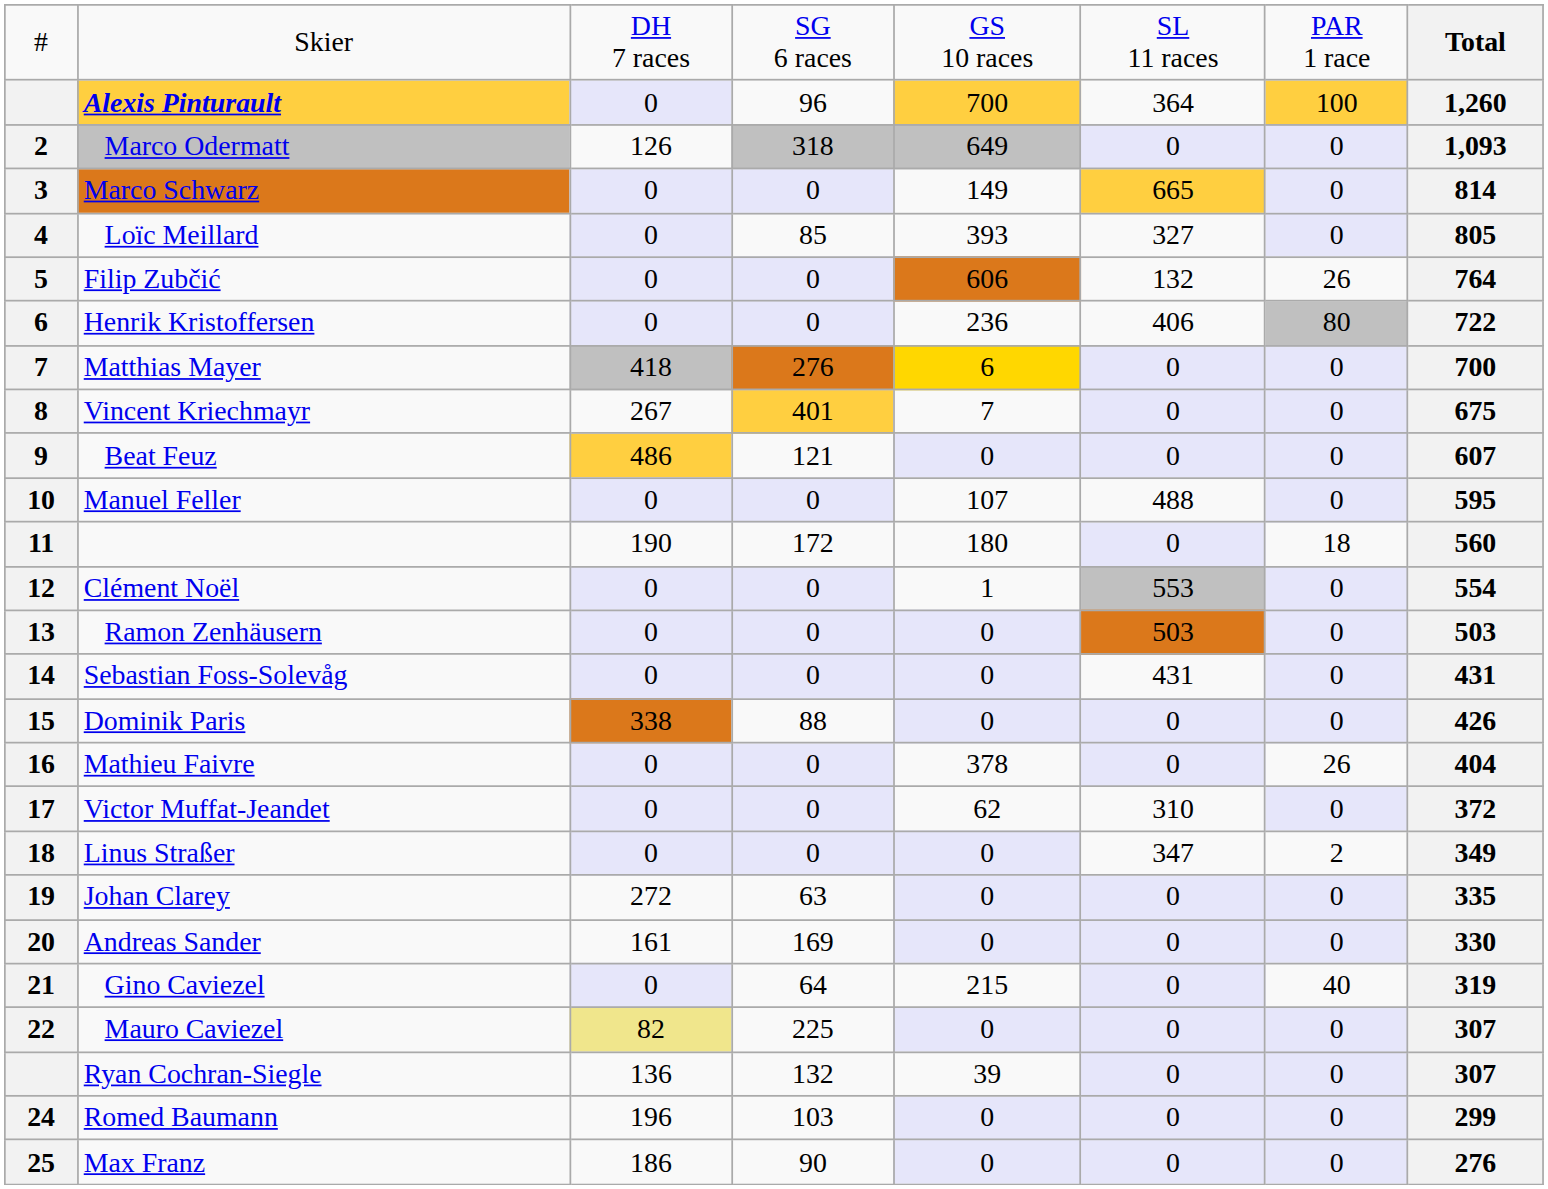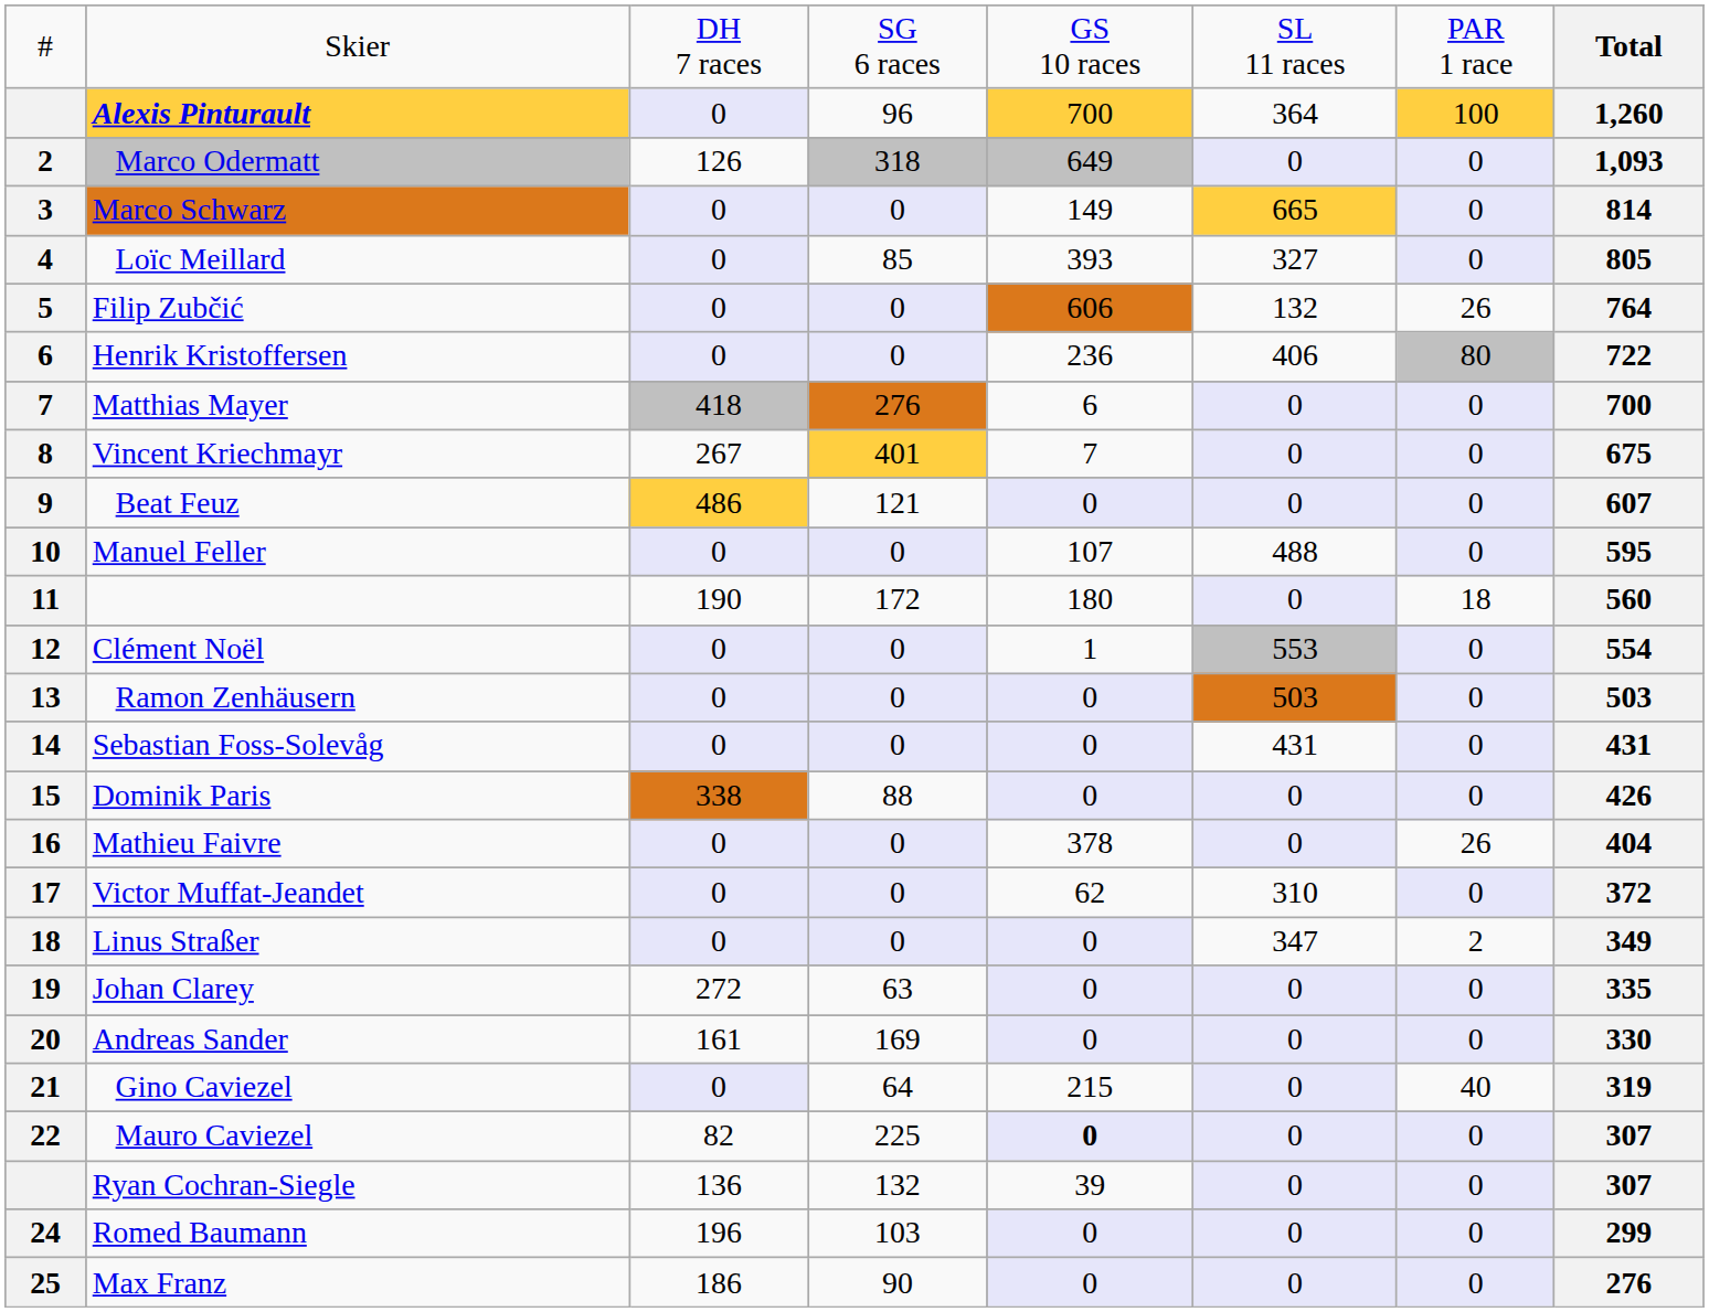Matthias Mayer | column 5: gold background -> no background
Mauro Caviezel | column 3: khaki background -> no background
Mauro Caviezel | column 5: normal -> bold
